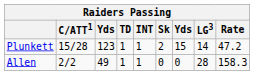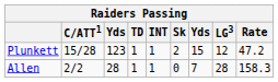Plunkett | LG3: 14 -> 12
Allen | column 3: 49 -> 28
Allen | column 7: 0 -> 7
